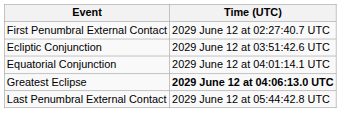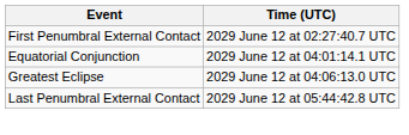- row: Ecliptic Conjunction | 2029 June 12 at 03:51:42.6 UTC
Greatest Eclipse | Time (UTC): bold -> normal
